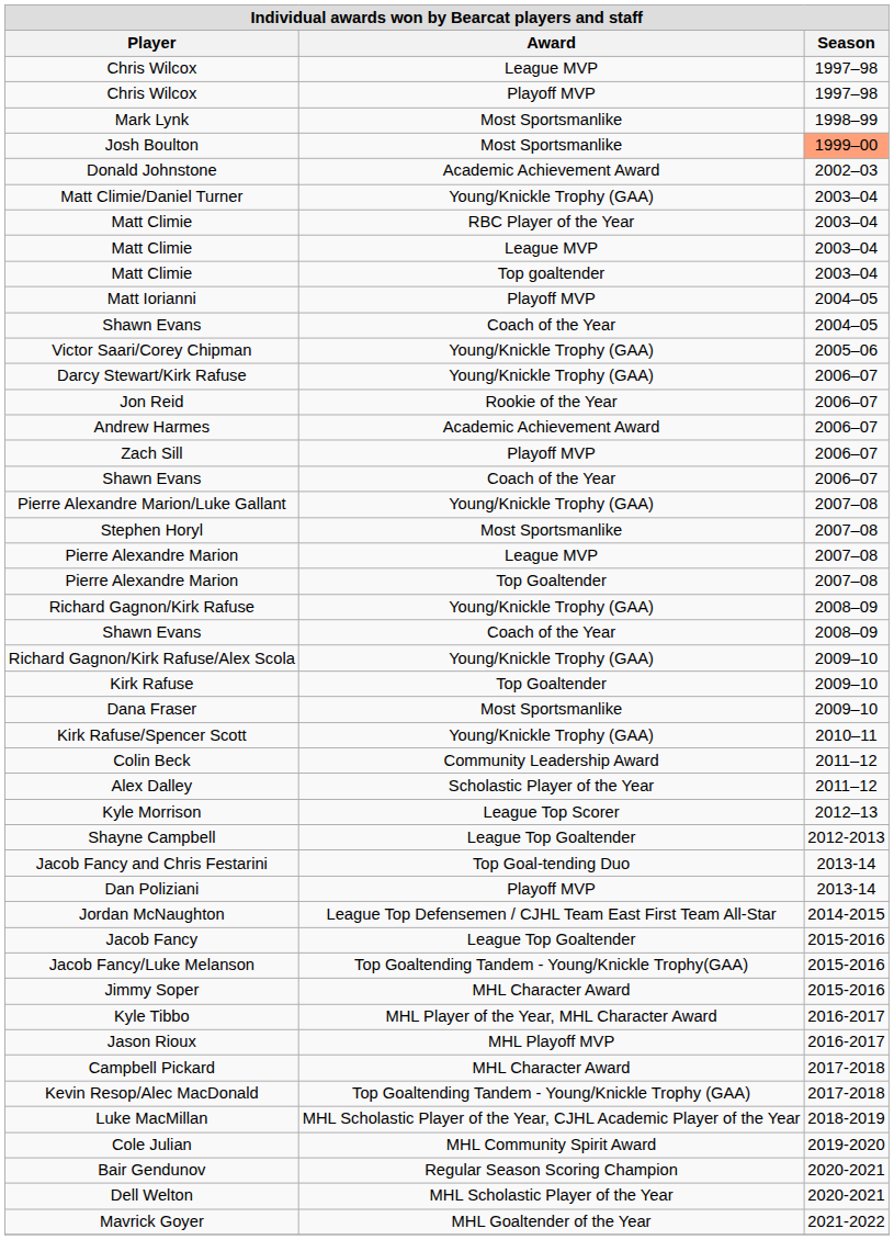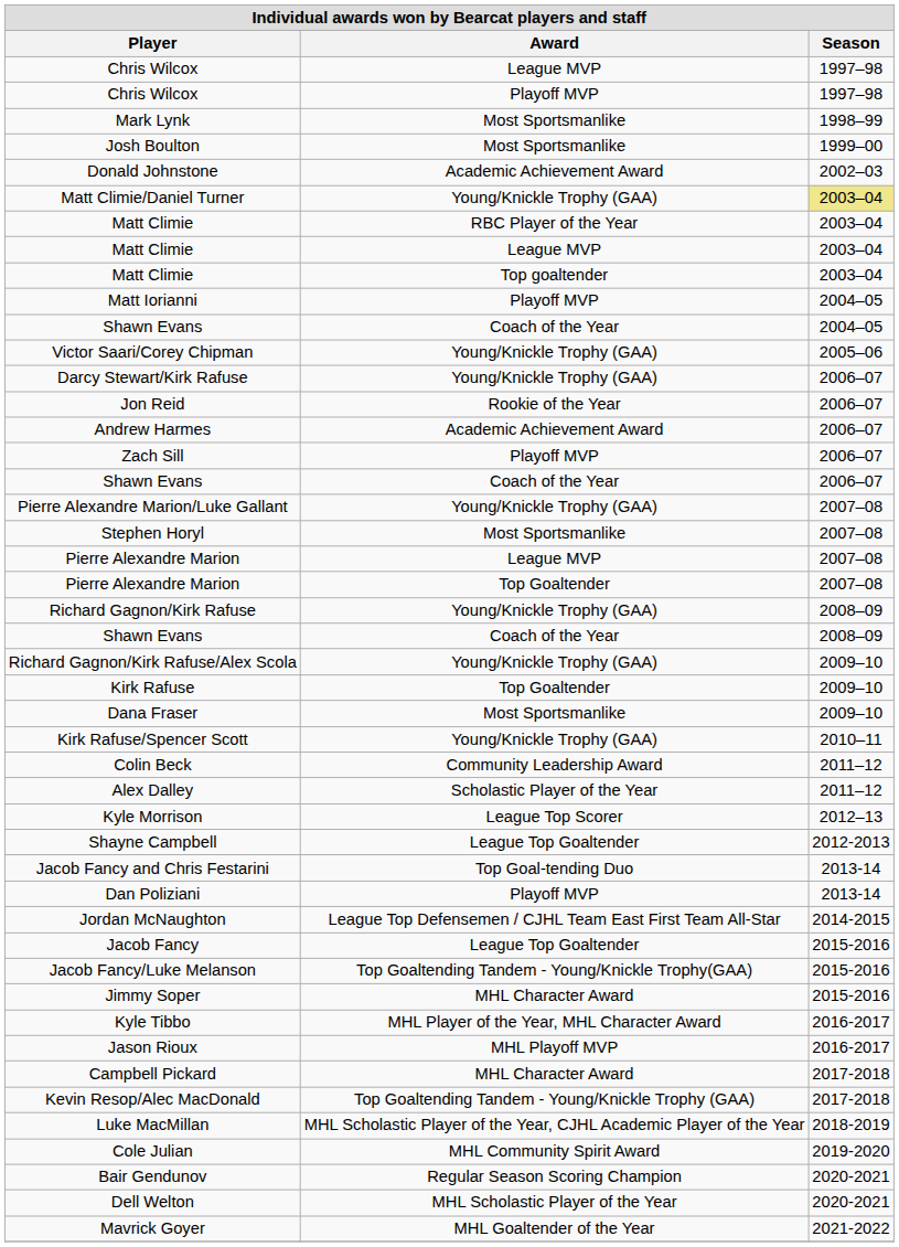Josh Boulton | Season: lightsalmon background -> no background
Matt Climie/Daniel Turner | Season: no background -> khaki background
